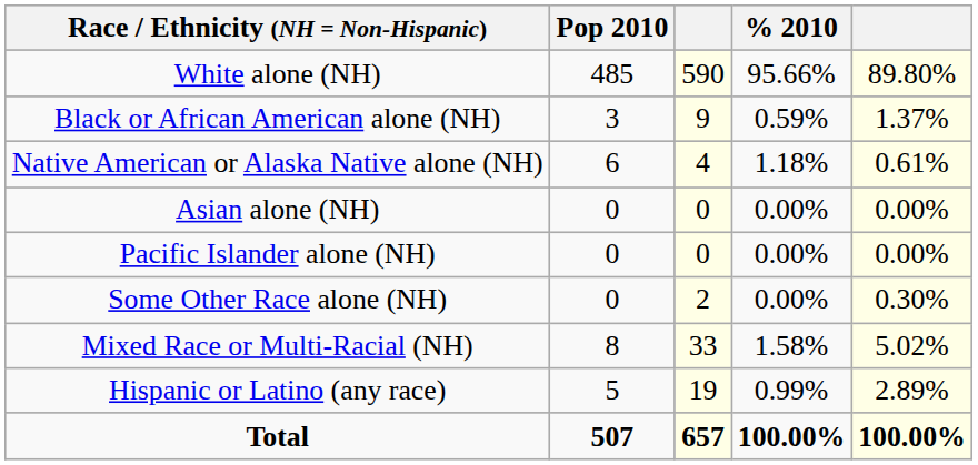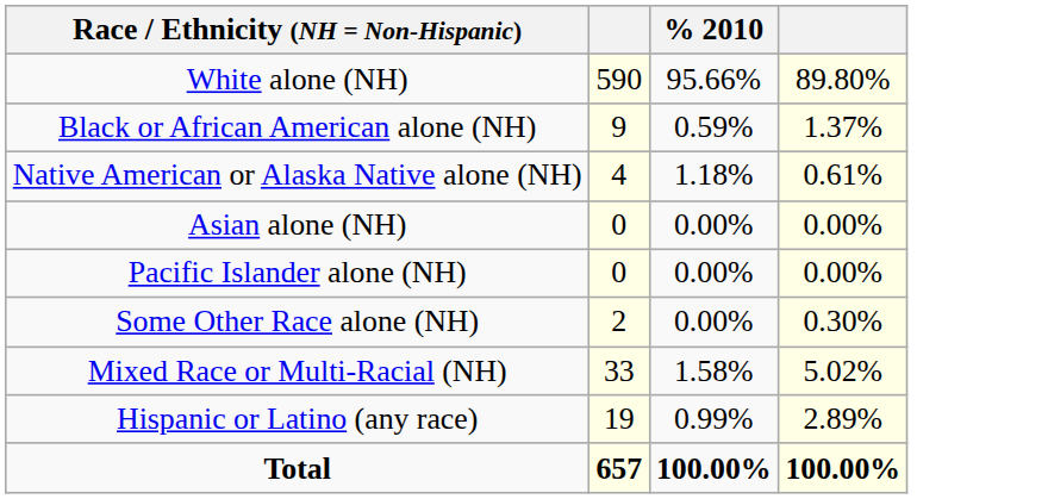- column: Pop 2010 | 485 | 3 | 6 | 0 | 0 | 0 | 8 | 5 | 507
